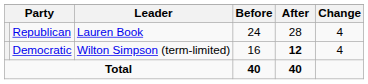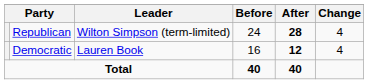Republican | Leader: Lauren Book -> Wilton Simpson (term-limited)
Republican | After: normal -> bold
Democratic | Leader: Wilton Simpson (term-limited) -> Lauren Book
